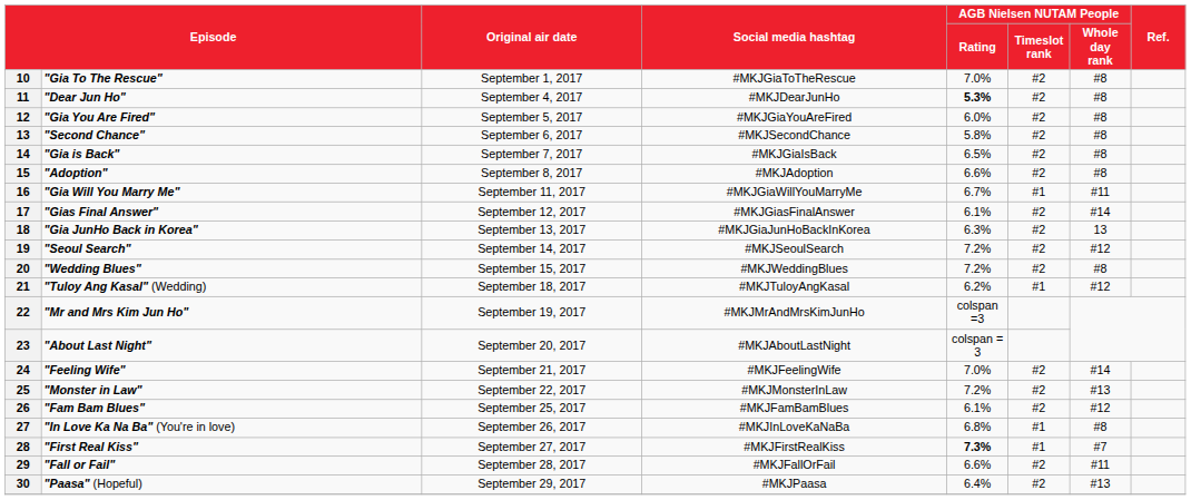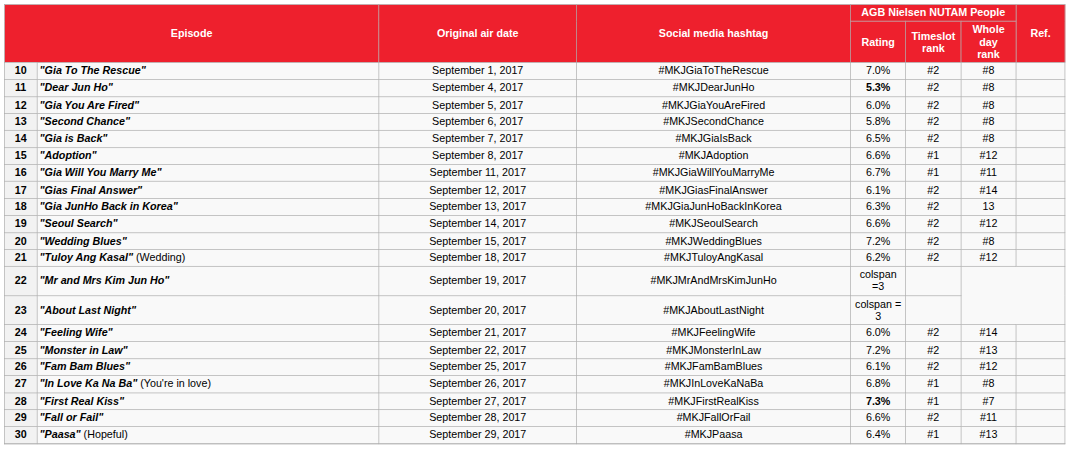"Adoption" | AGB Nielsen NUTAM People / Timeslot rank: #2 -> #1
"Adoption" | AGB Nielsen NUTAM People / Whole day rank: #8 -> #12
"Seoul Search" | AGB Nielsen NUTAM People / Rating: 7.2% -> 6.6%
"Tuloy Ang Kasal" (Wedding) | AGB Nielsen NUTAM People / Timeslot rank: #1 -> #2
"Feeling Wife" | AGB Nielsen NUTAM People / Rating: 7.0% -> 6.0%
"Paasa" (Hopeful) | AGB Nielsen NUTAM People / Timeslot rank: #2 -> #1
